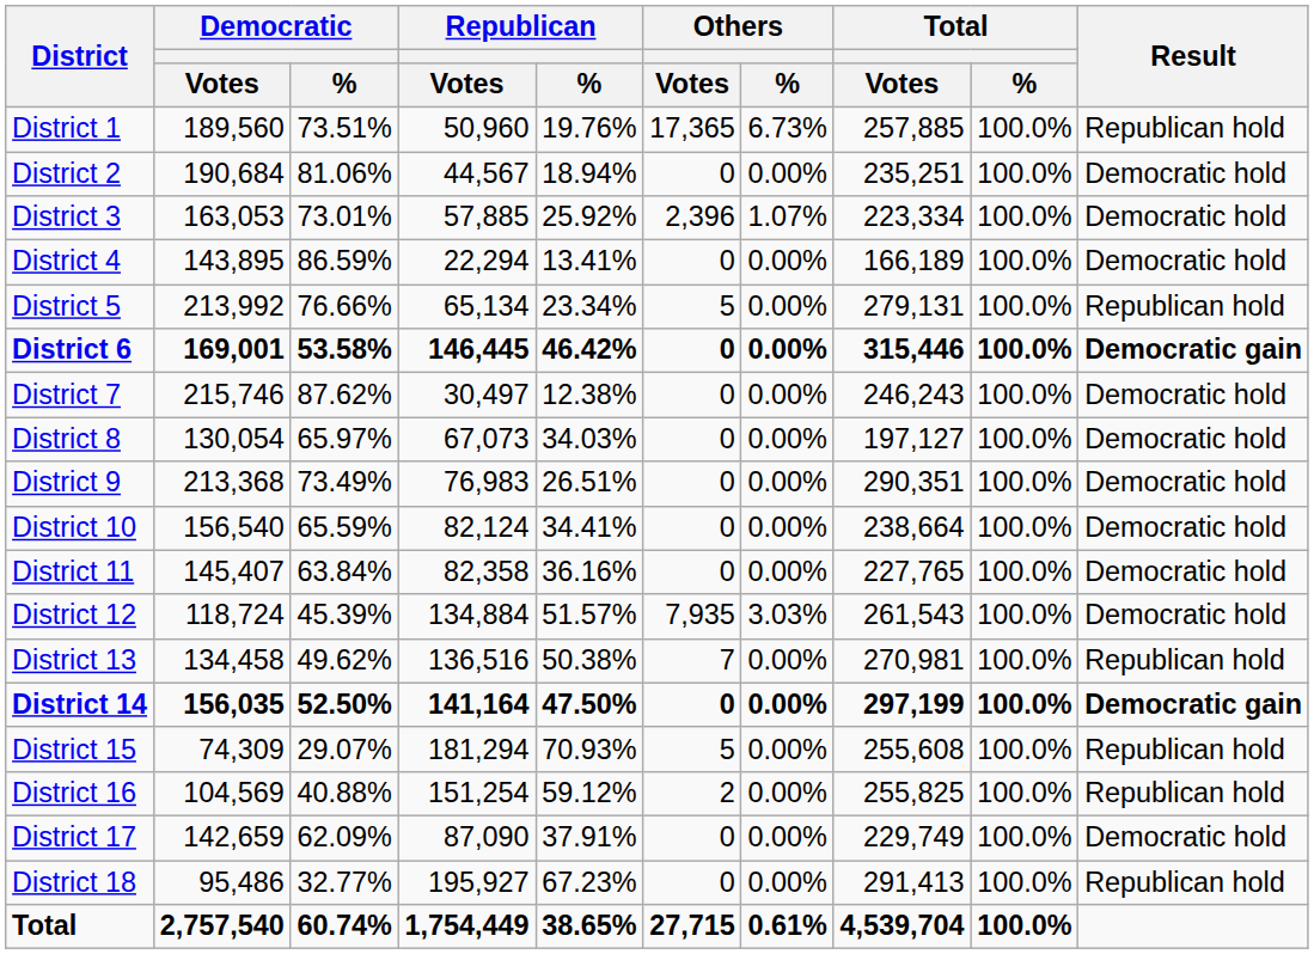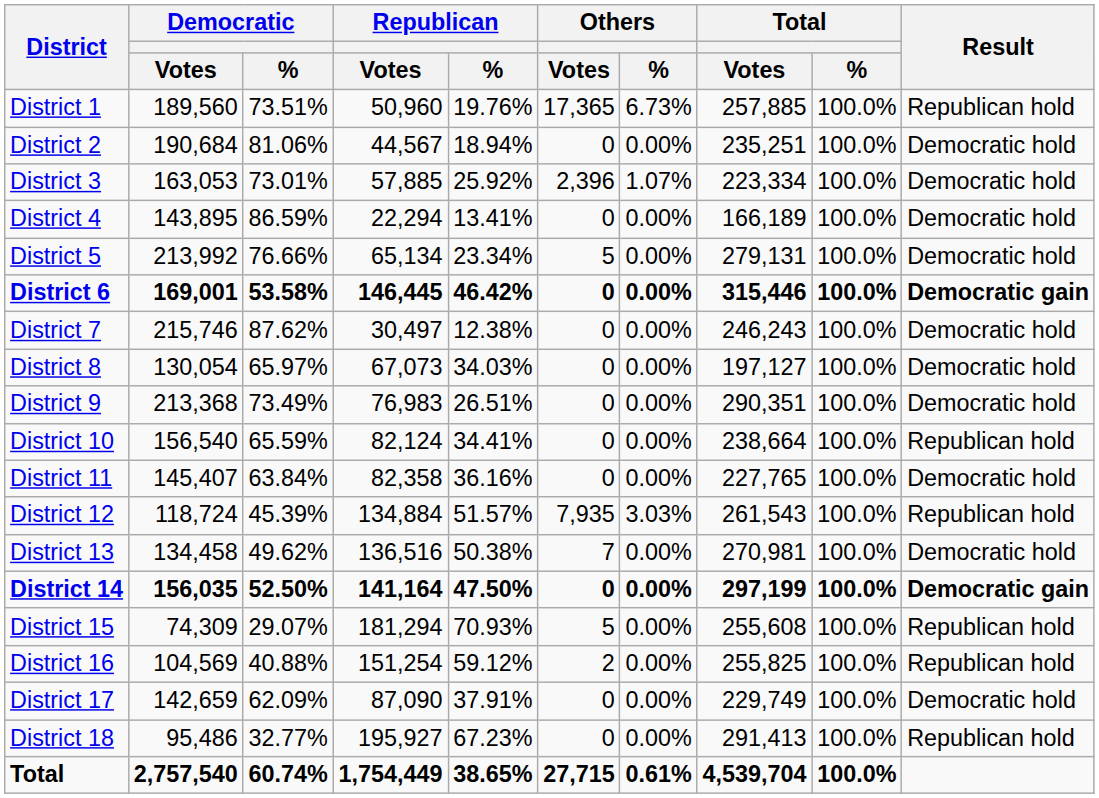District 5 | Result: Republican hold -> Democratic hold
District 10 | Result: Democratic hold -> Republican hold
District 12 | Result: Democratic hold -> Republican hold
District 13 | Result: Republican hold -> Democratic hold
